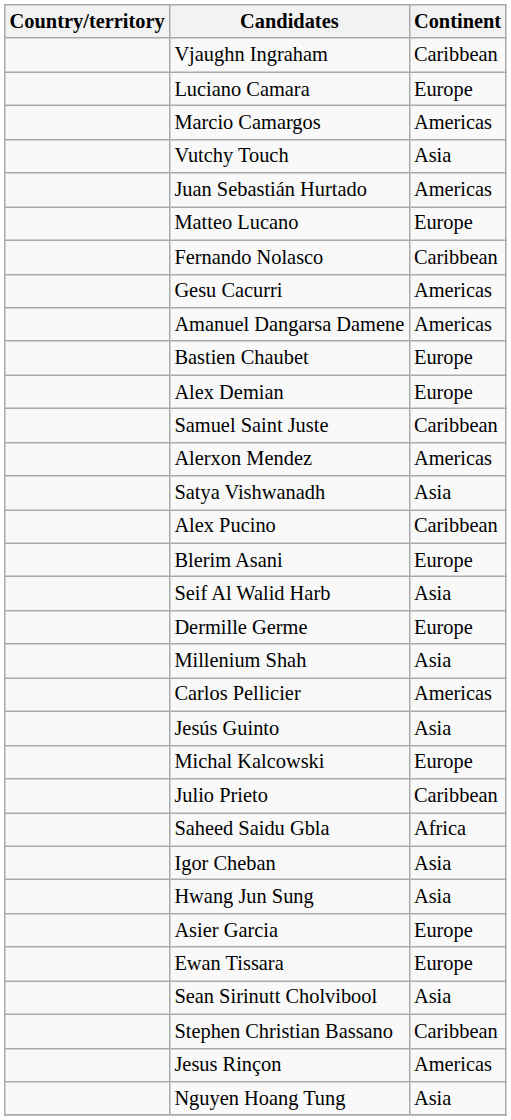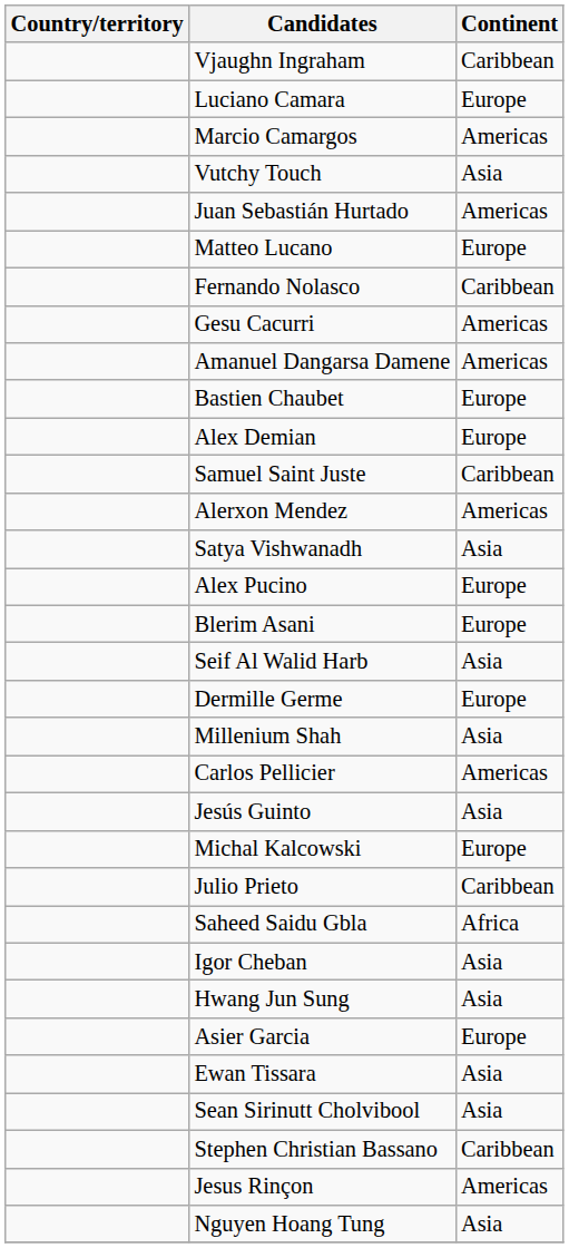Alex Pucino | Continent: Caribbean -> Europe
Ewan Tissara | Continent: Europe -> Asia
